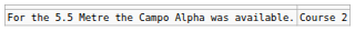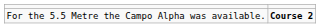For the 5.5 Metre the Campo Alpha was available. | column 2: normal -> bold
